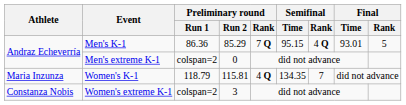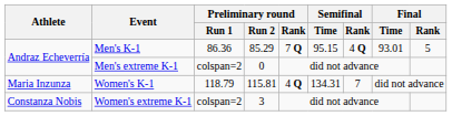Women's K-1 | Semifinal / Time: 134.35 -> 134.31
